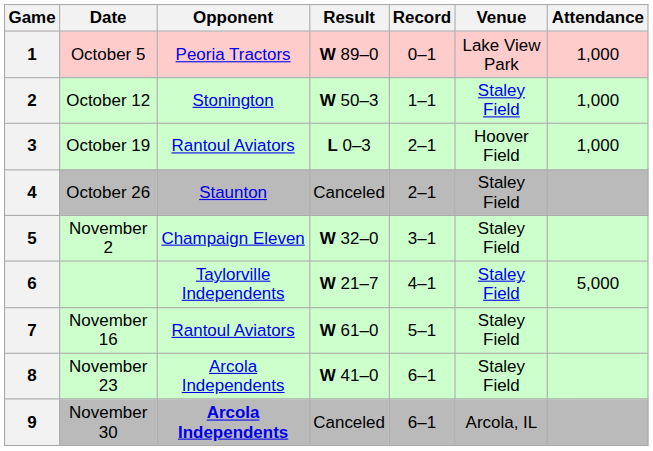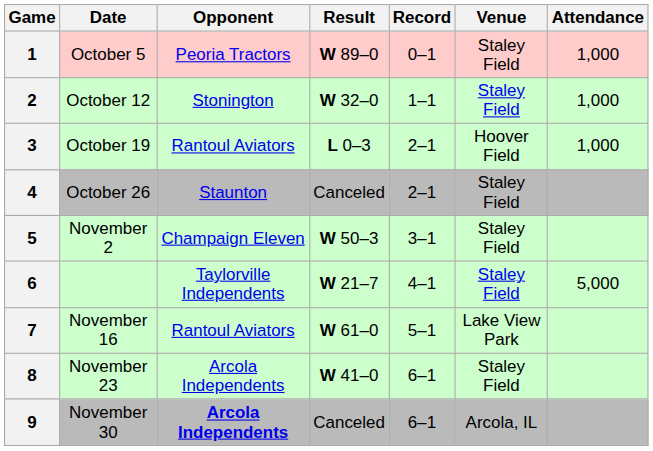1 | Venue: Lake View Park -> Staley Field
2 | Result: W 50–3 -> W 32–0
5 | Result: W 32–0 -> W 50–3
7 | Venue: Staley Field -> Lake View Park
